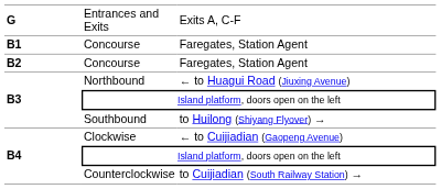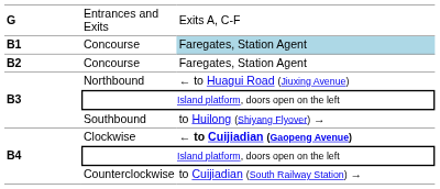B1 / Concourse | column 3: no background -> lightblue background
Clockwise | column 3: normal -> bold
